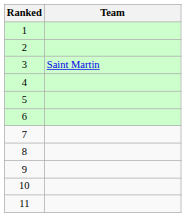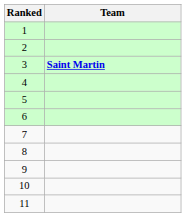3 | Team: normal -> bold
